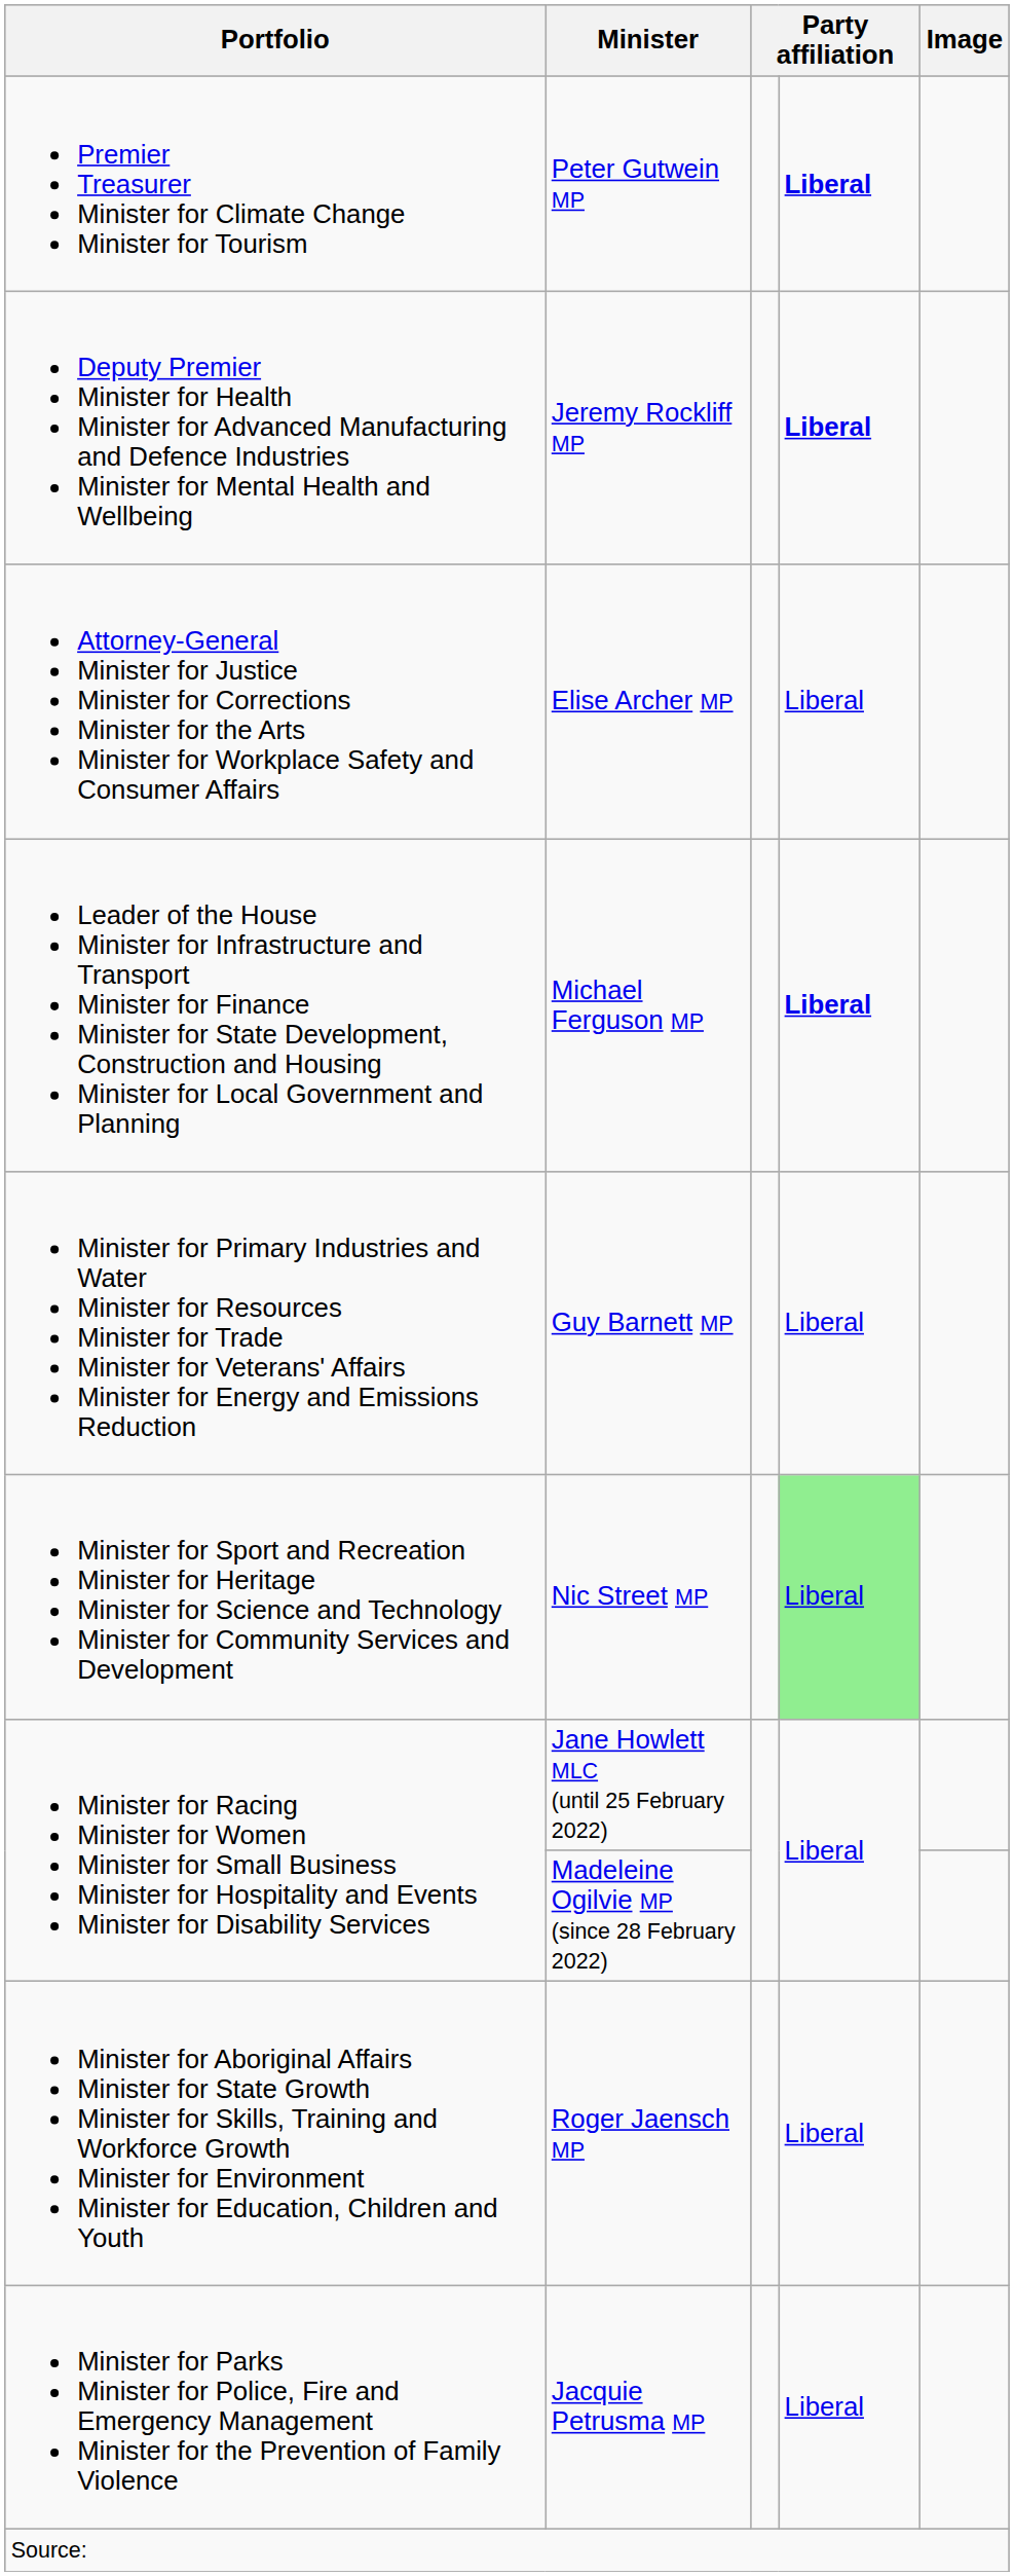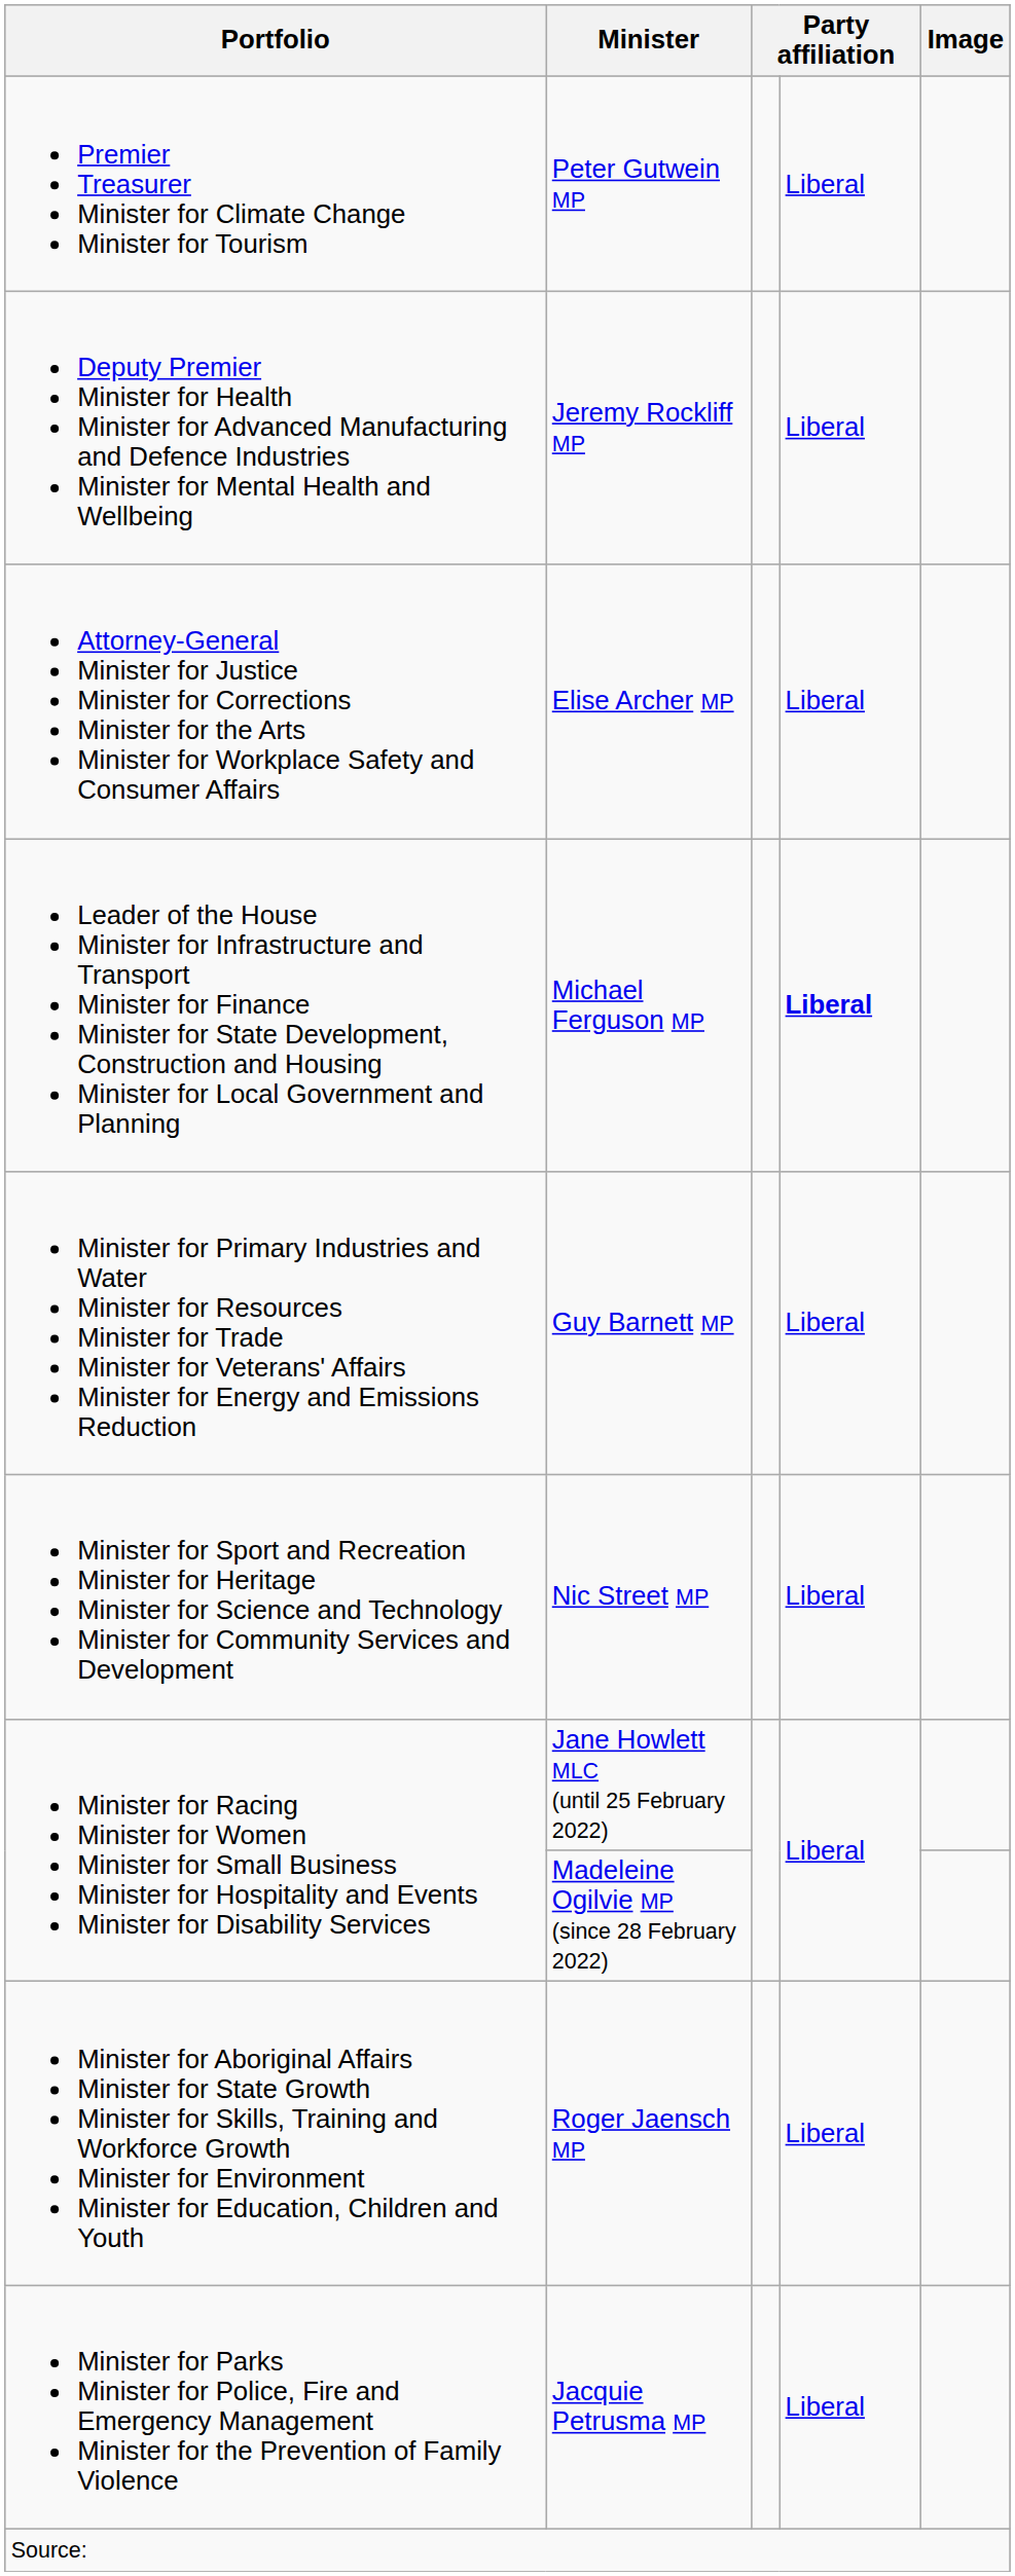Peter Gutwein MP | column 4: bold -> normal
Jeremy Rockliff MP | column 4: bold -> normal
Nic Street MP | column 4: lightgreen background -> no background
